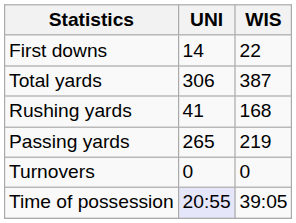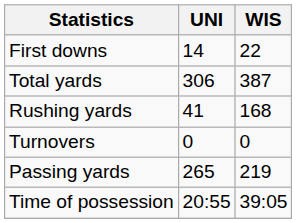rows swapped: Passing yards <-> Turnovers
Time of possession | UNI: lavender background -> no background
